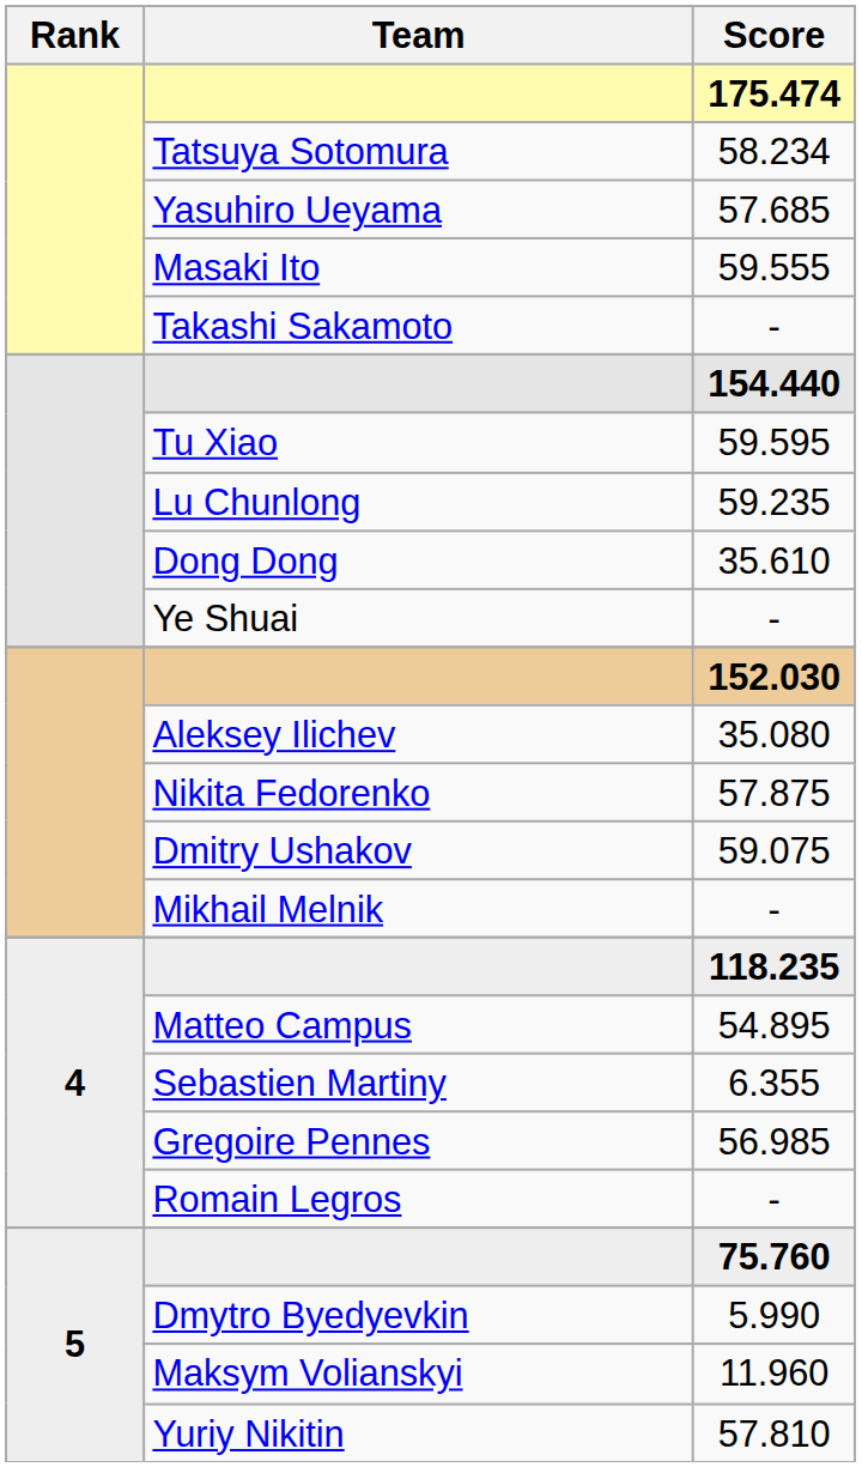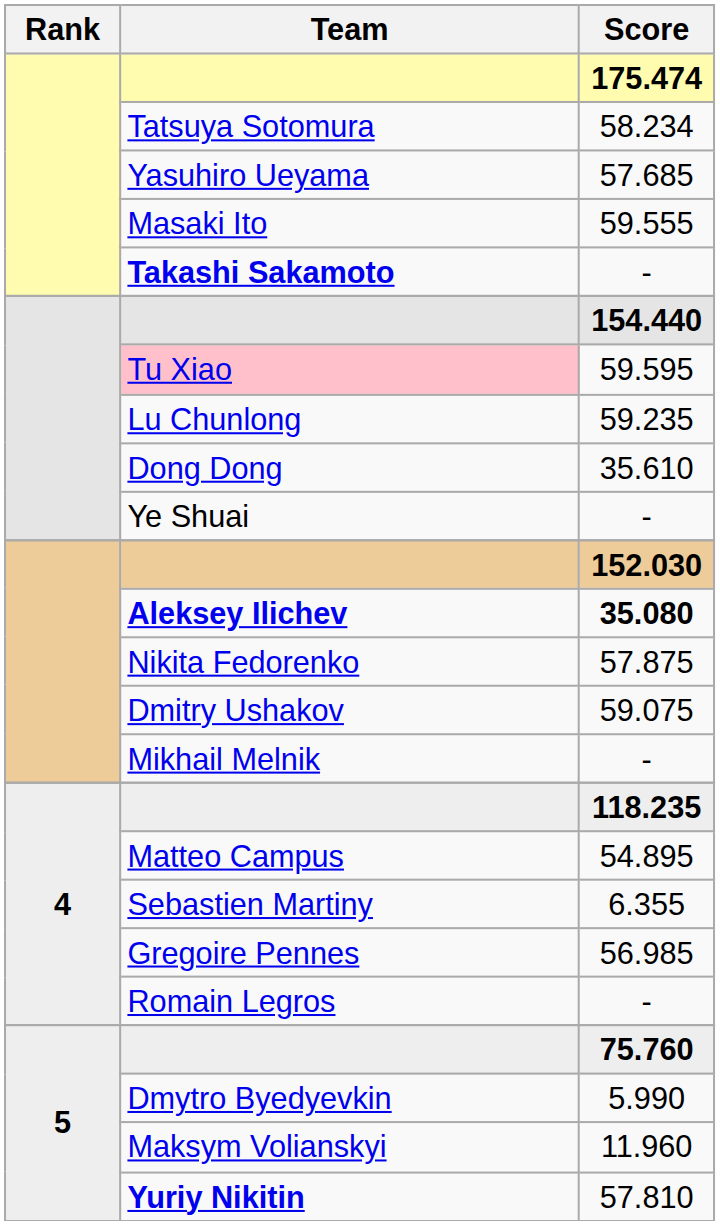Takashi Sakamoto / - | Team: normal -> bold
59.595 | Team: no background -> pink background
35.080 | Team: normal -> bold
35.080 | Score: normal -> bold
57.810 | Team: normal -> bold
